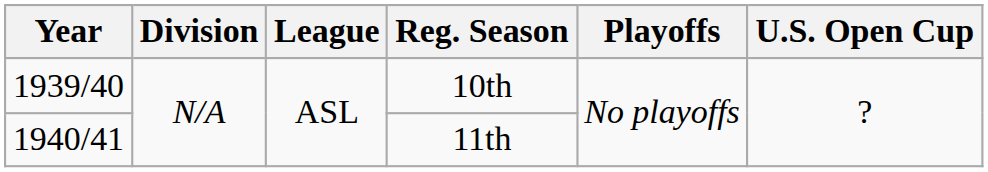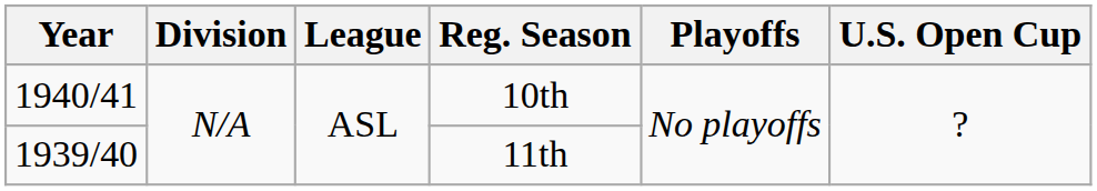10th | Year: 1939/40 -> 1940/41
11th | Year: 1940/41 -> 1939/40
